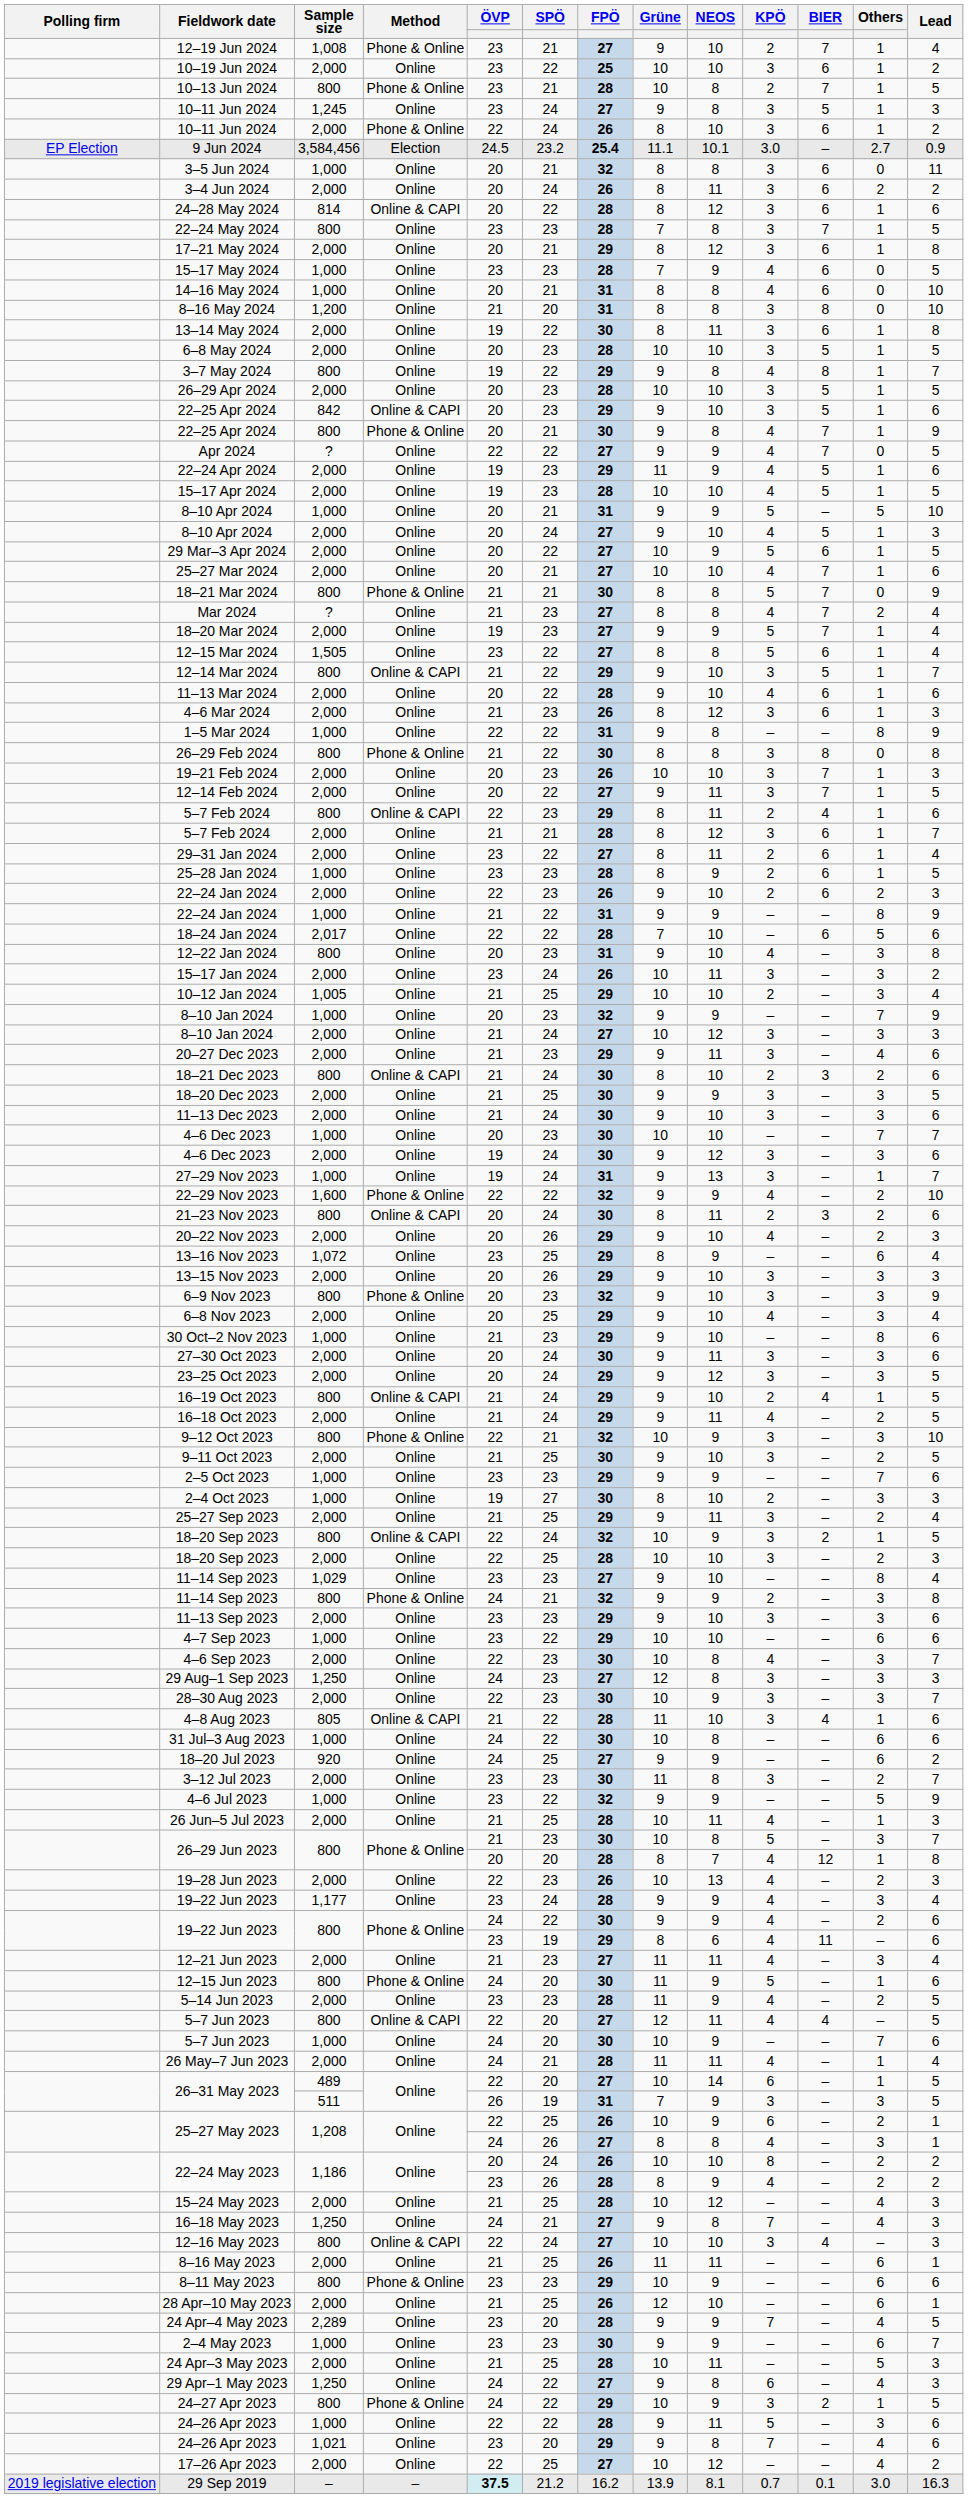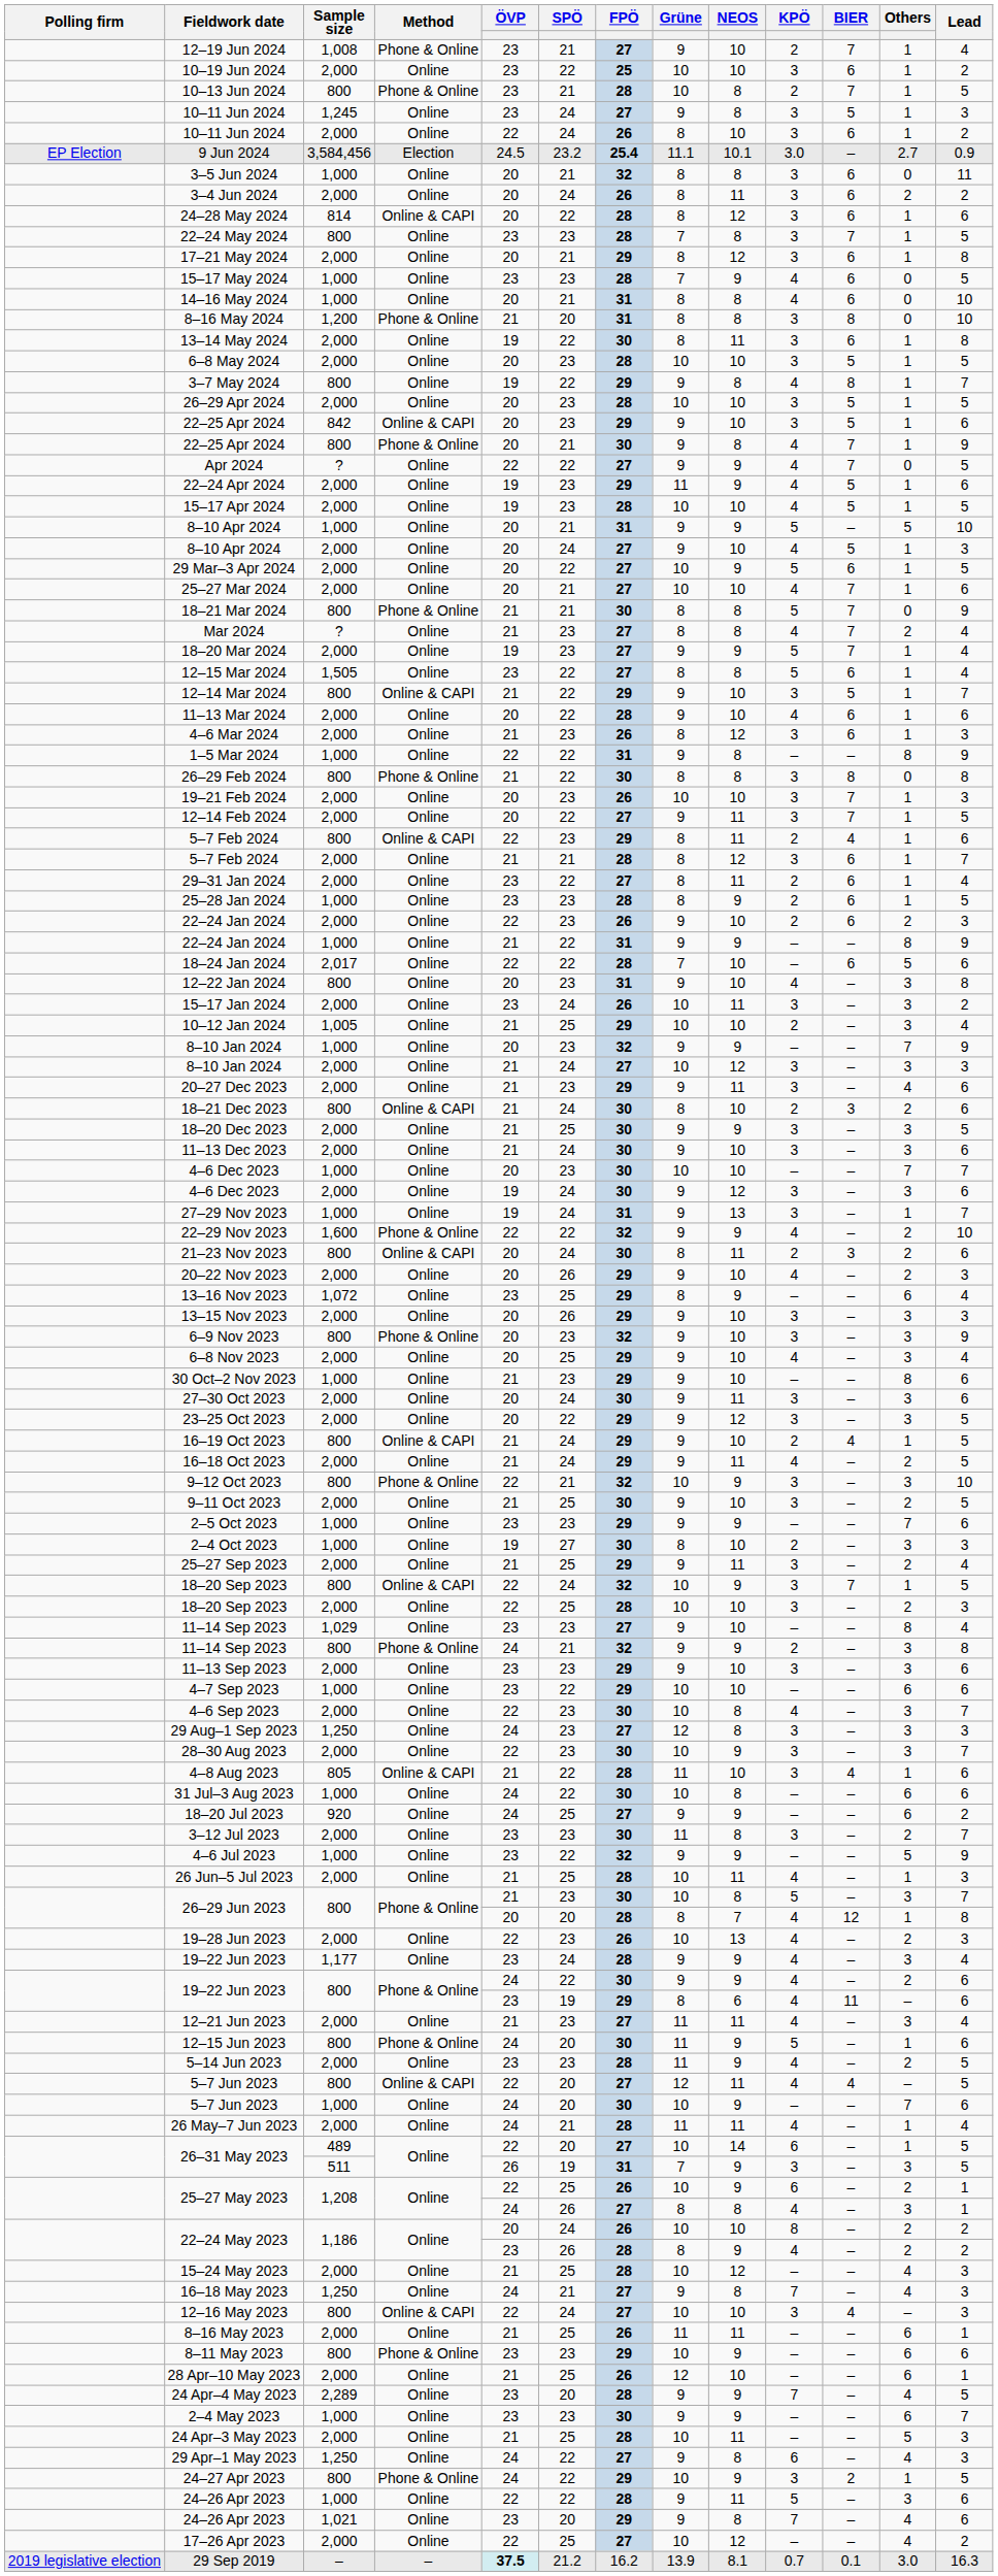10–11 Jun 2024 / 2,000 | Method: Phone & Online -> Online
8–16 May 2024 | Method: Online -> Phone & Online
23–25 Oct 2023 | SPÖ: 24 -> 22
18–20 Sep 2023 / 800 | BIER: 2 -> 7
